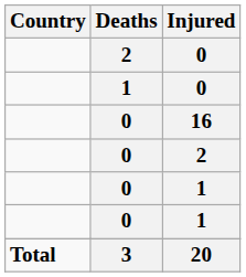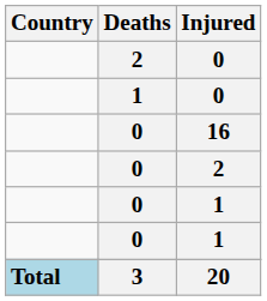20 | Country: no background -> lightblue background
